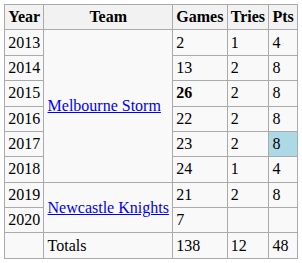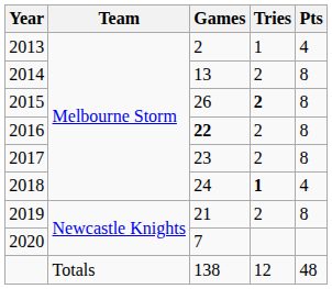2015 | Games: bold -> normal
2015 | Tries: normal -> bold
2016 | Games: normal -> bold
2017 | Pts: lightblue background -> no background
2018 | Tries: normal -> bold
